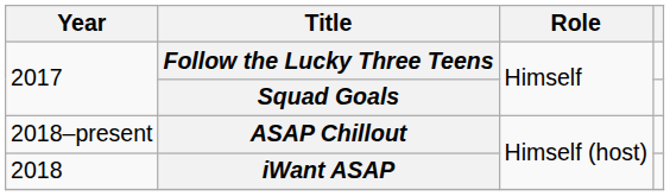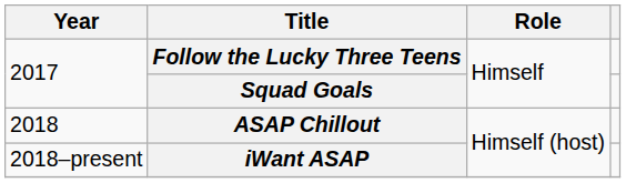ASAP Chillout | Year: 2018–present -> 2018
iWant ASAP | Year: 2018 -> 2018–present
